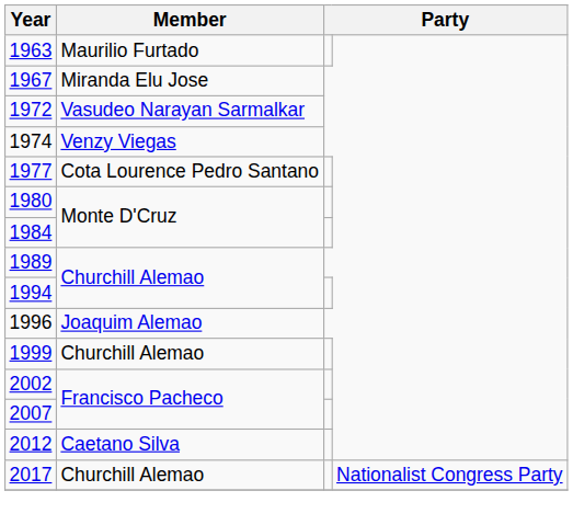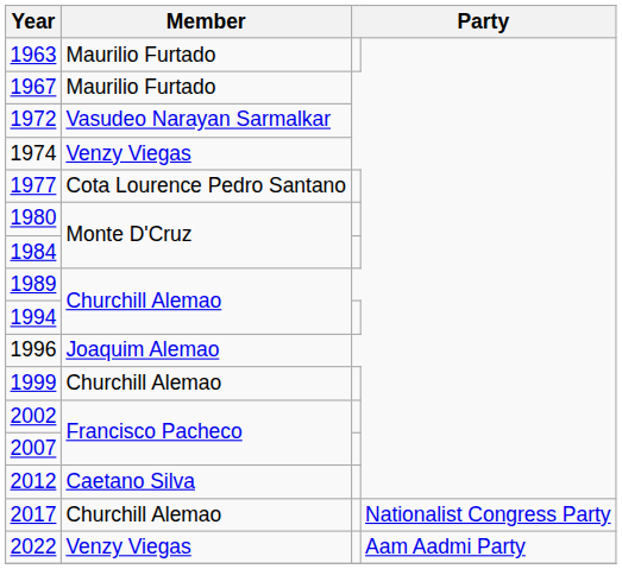1967 | Member: Miranda Elu Jose -> Maurilio Furtado
+ row: 2022 | Venzy Viegas | Aam Aadmi Party
